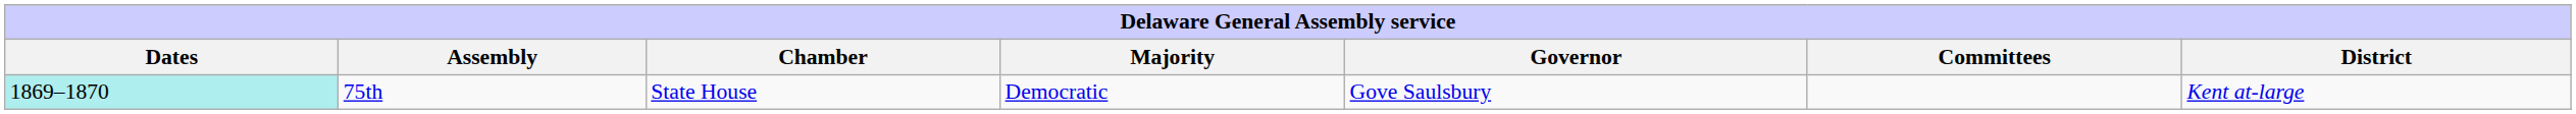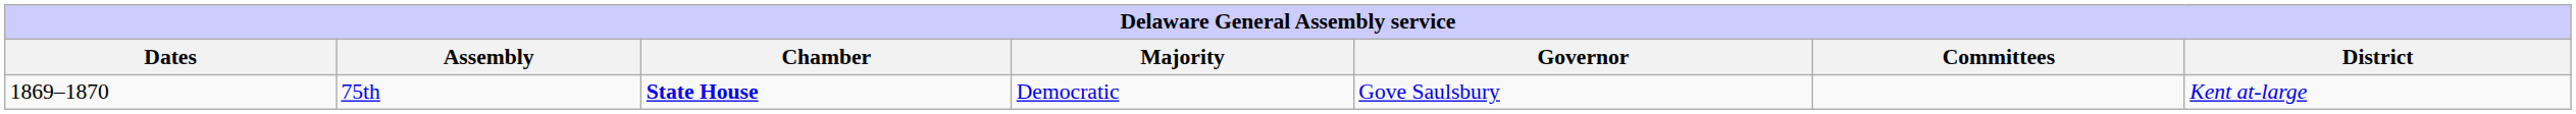75th | Dates: paleturquoise background -> no background
75th | Chamber: normal -> bold
